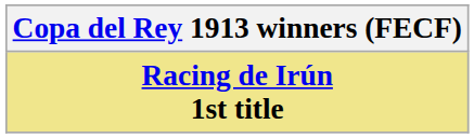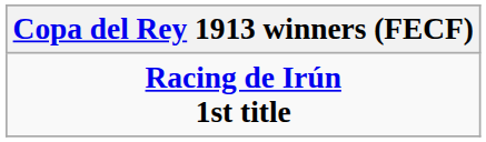row 2 | column 1: khaki background -> no background
